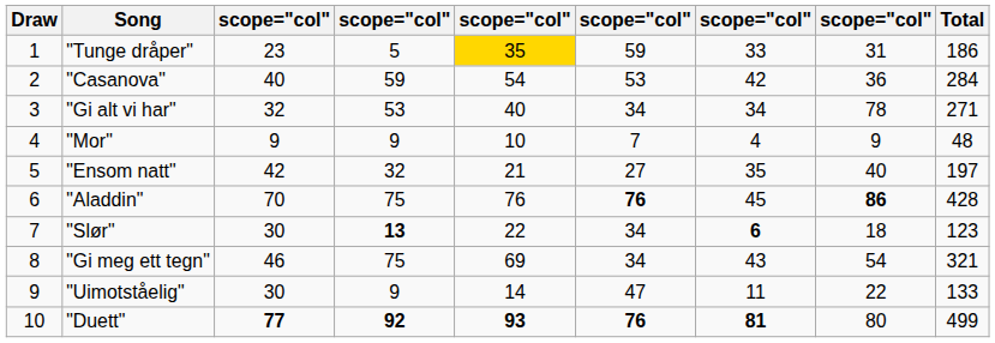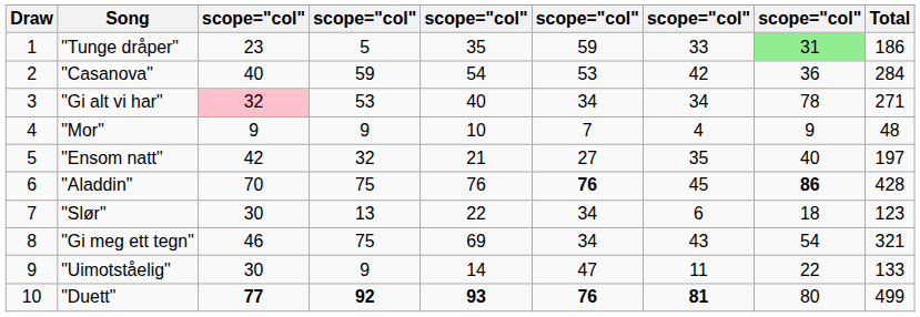"Tunge dråper" | column 5: gold background -> no background
"Tunge dråper" | column 8: no background -> lightgreen background
"Gi alt vi har" | column 3: no background -> pink background
"Slør" | column 4: bold -> normal
"Slør" | column 7: bold -> normal
